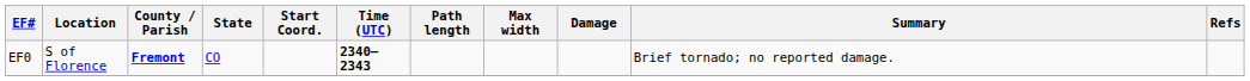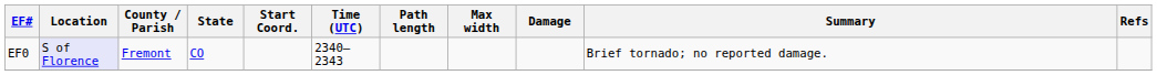EF0 | Location: no background -> lavender background
EF0 | County / Parish: bold -> normal
EF0 | Time (UTC): bold -> normal
